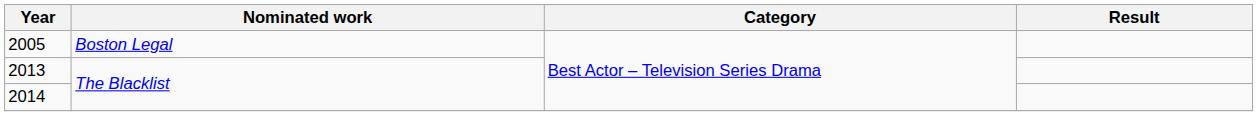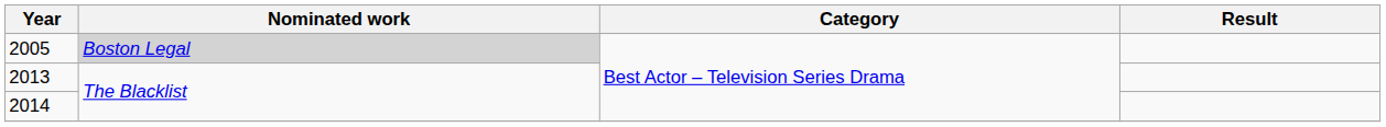2005 | Nominated work: no background -> lightgrey background
